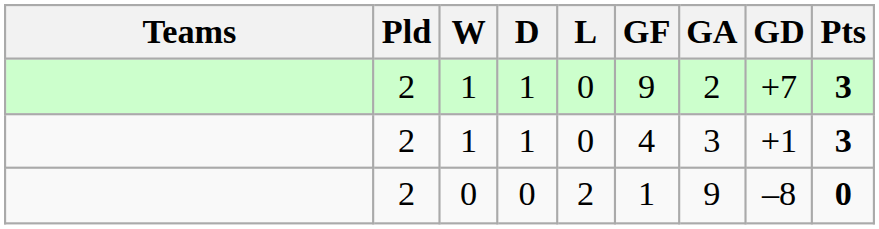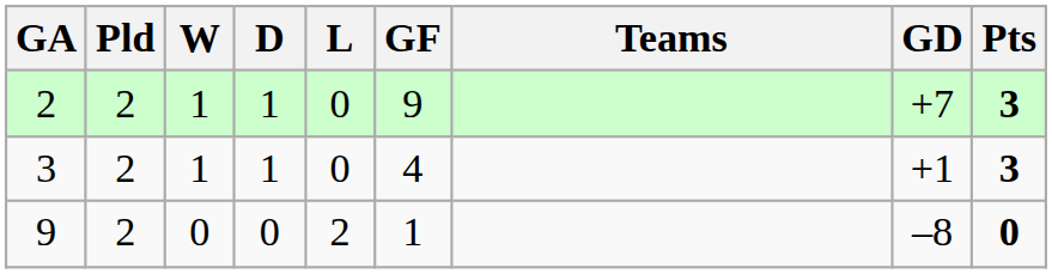columns swapped: Teams <-> GA
